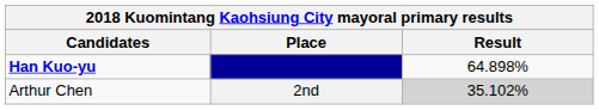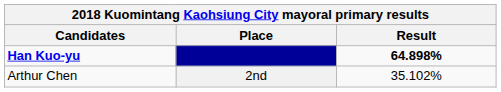Han Kuo-yu | Result: normal -> bold
Arthur Chen | Result: lightgrey background -> no background
